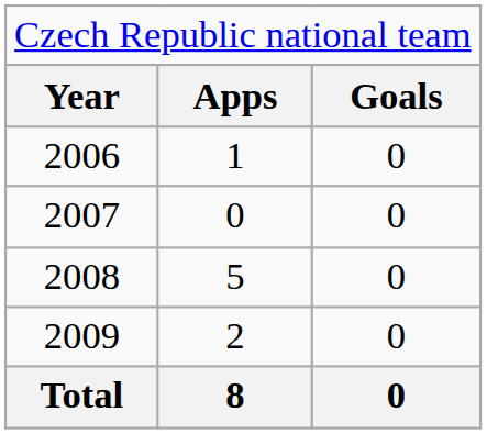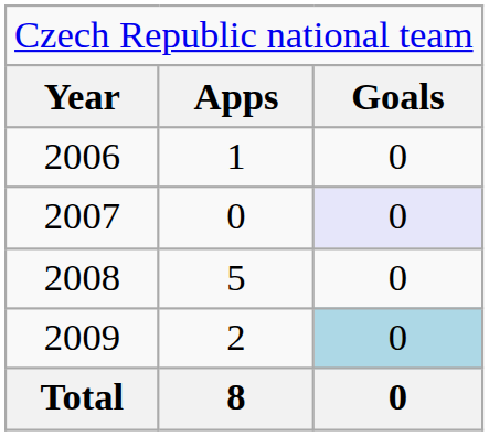2007 | column 3: no background -> lavender background
2009 | column 3: no background -> lightblue background
